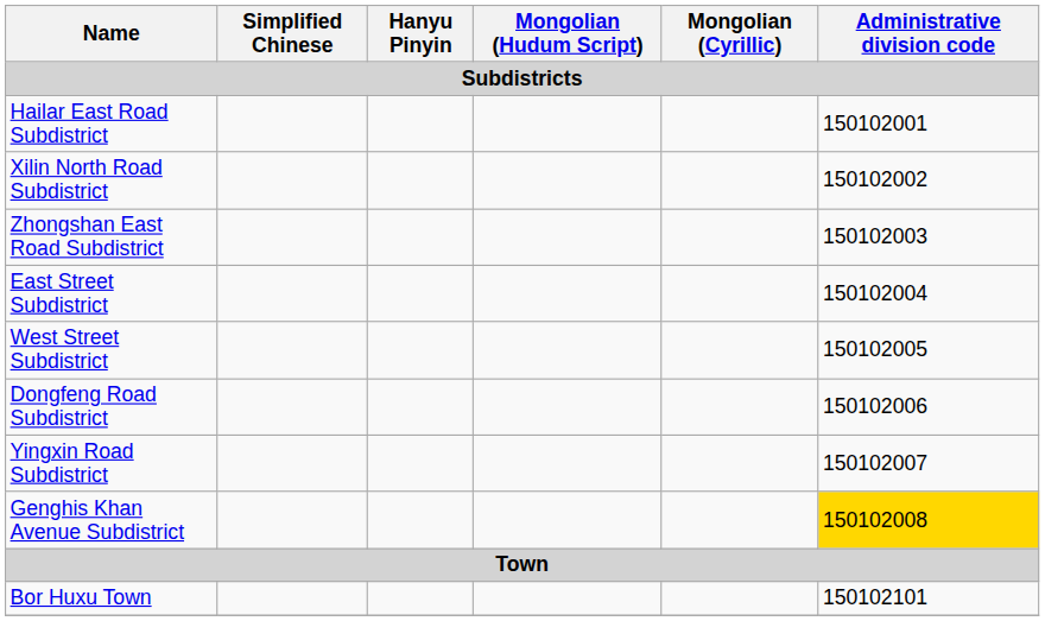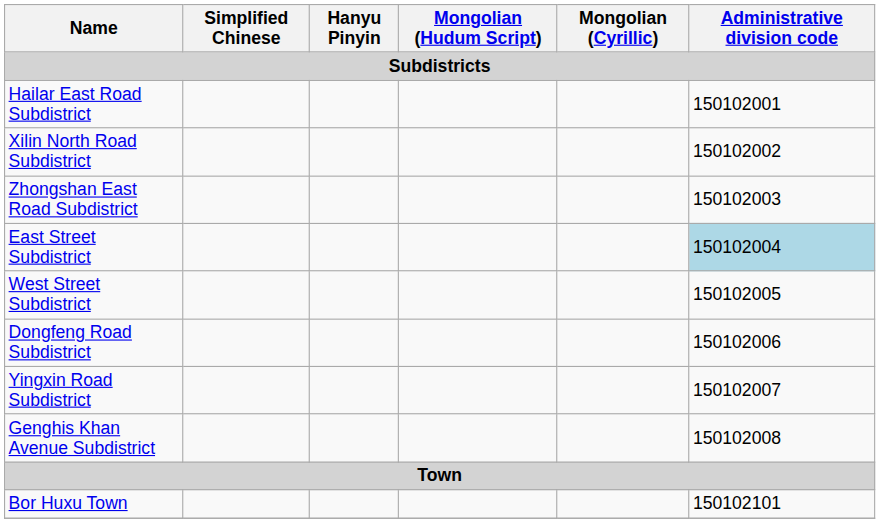East Street Subdistrict | Administrative division code: no background -> lightblue background
Genghis Khan Avenue Subdistrict | Administrative division code: gold background -> no background
